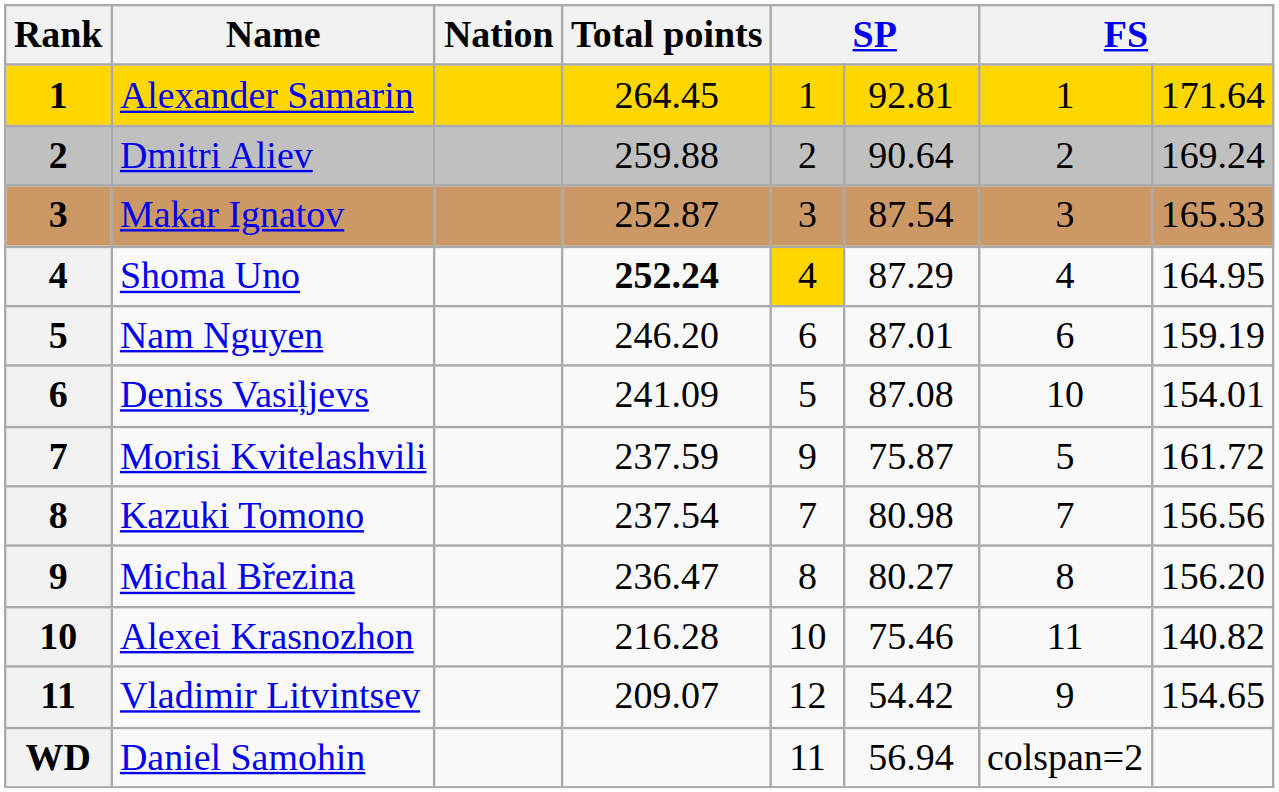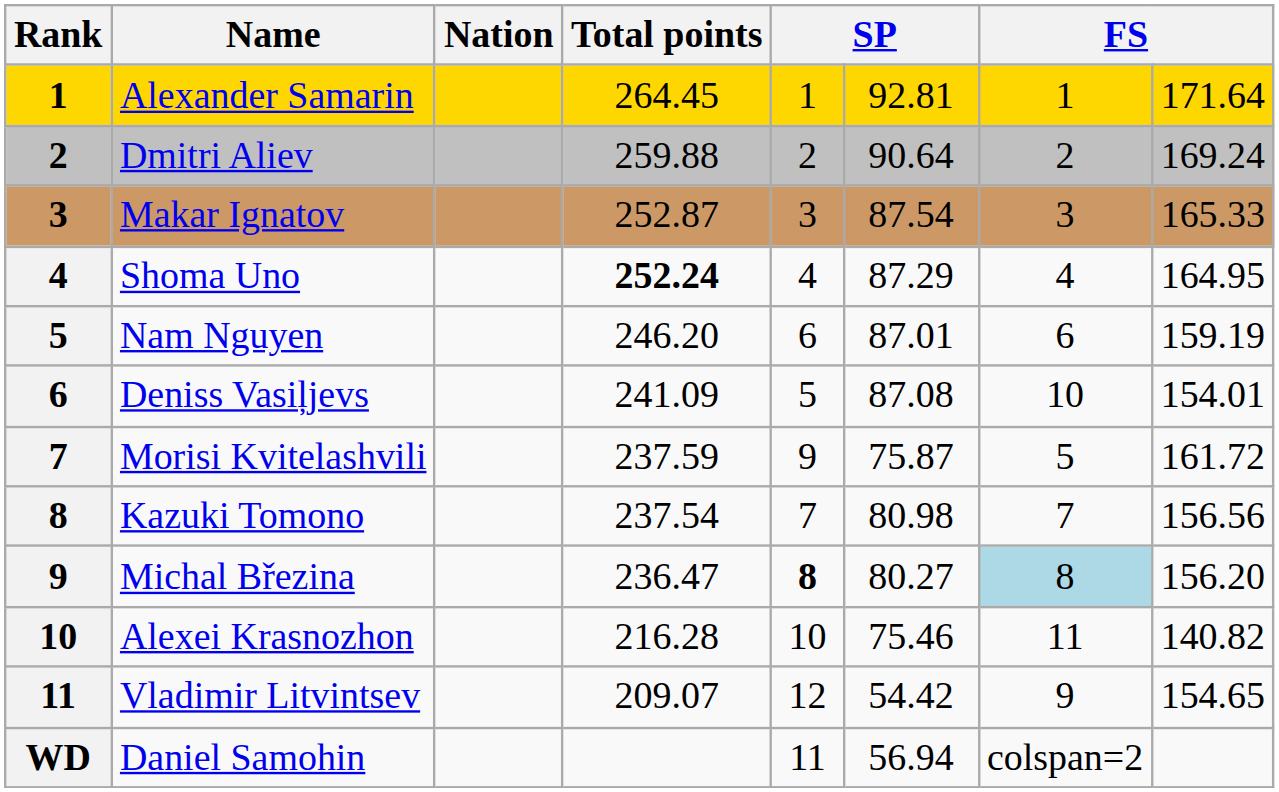Shoma Uno | column 5: gold background -> no background
Michal Březina | column 5: normal -> bold
Michal Březina | column 7: no background -> lightblue background
